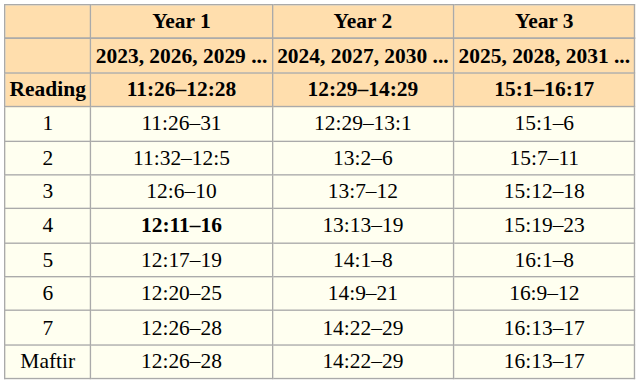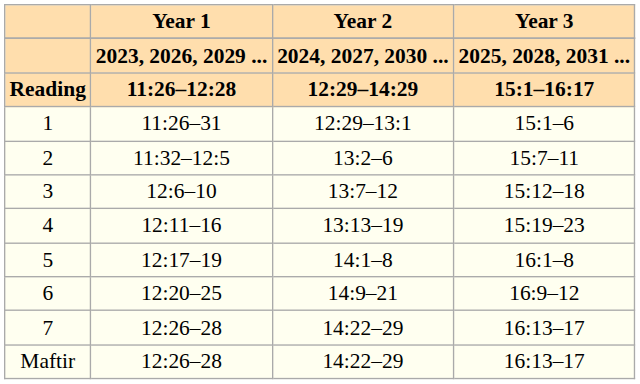4 | Year 1: bold -> normal
